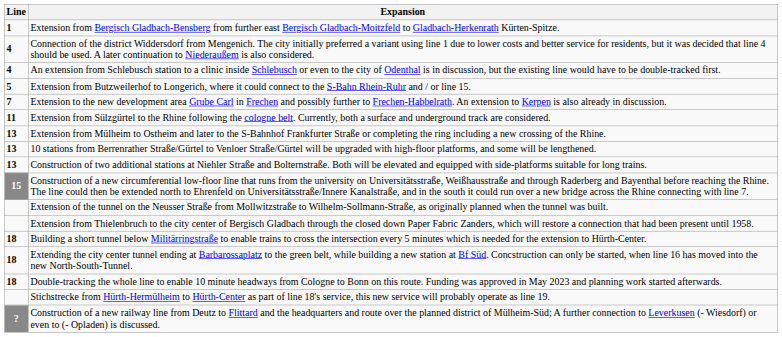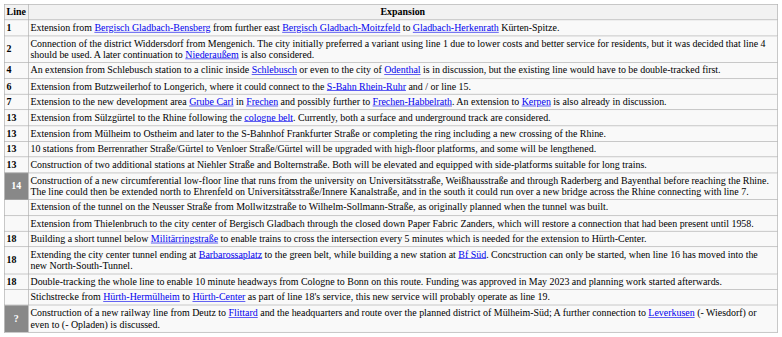row 3 | Line: 4 -> 2
row 5 | Line: 5 -> 6
row 7 | Line: 11 -> 13
row 11 | Line: 15 -> 14
